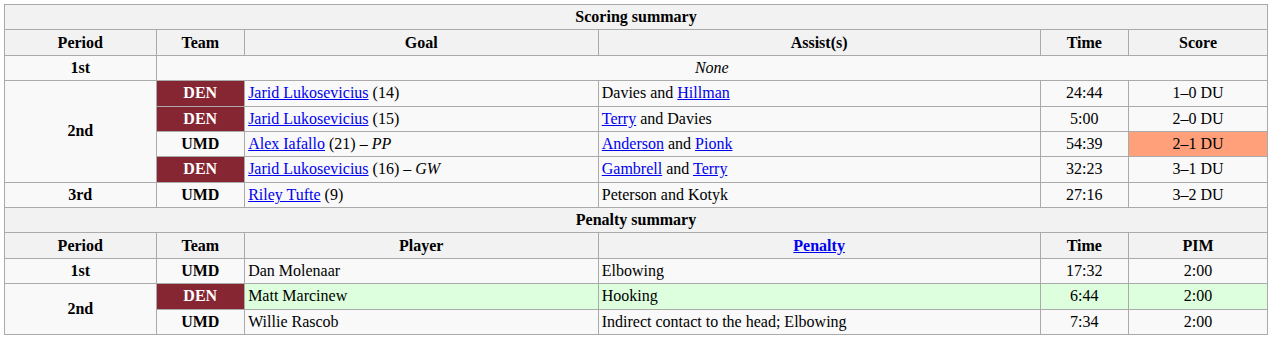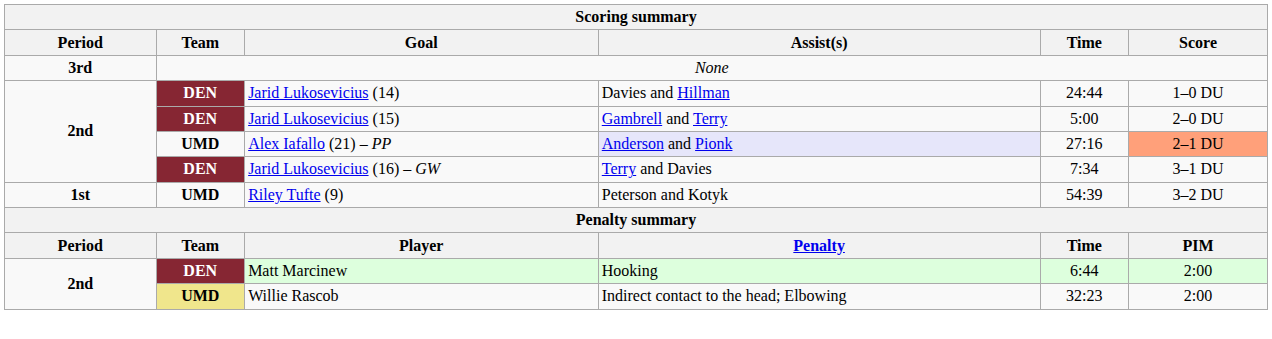None | Period: 1st -> 3rd
Jarid Lukosevicius (15) | Assist(s): Terry and Davies -> Gambrell and Terry
Alex Iafallo (21) – PP | Assist(s): no background -> lavender background
Alex Iafallo (21) – PP | Time: 54:39 -> 27:16
Jarid Lukosevicius (16) – GW | Assist(s): Gambrell and Terry -> Terry and Davies
Jarid Lukosevicius (16) – GW | Time: 32:23 -> 7:34
Riley Tufte (9) | Period: 3rd -> 1st
Riley Tufte (9) | Time: 27:16 -> 54:39
- row: 1st | UMD | Dan Molenaar | Elbowing | 17:32 | 2:00
Willie Rascob | Team: no background -> khaki background
Willie Rascob | Time: 7:34 -> 32:23
